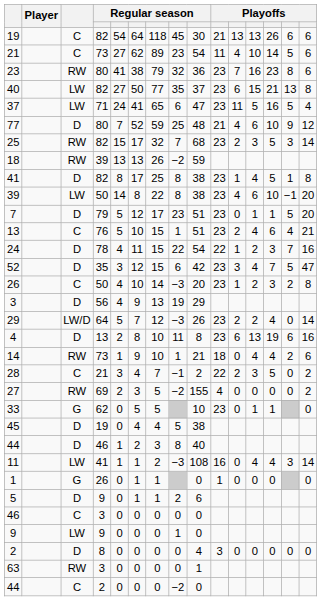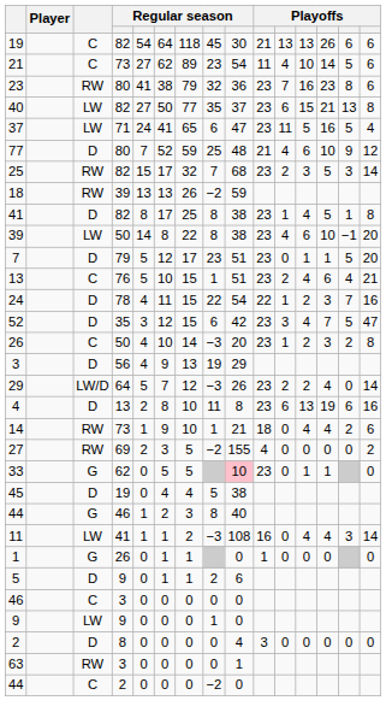- row: 28 | C | 21 | 3 | 4 | 7 | −1 | 2 | 22 | 2 | 3 | 5 | 0 | 2
33 | column 9: no background -> pink background
44 / 46 | column 3: D -> G
